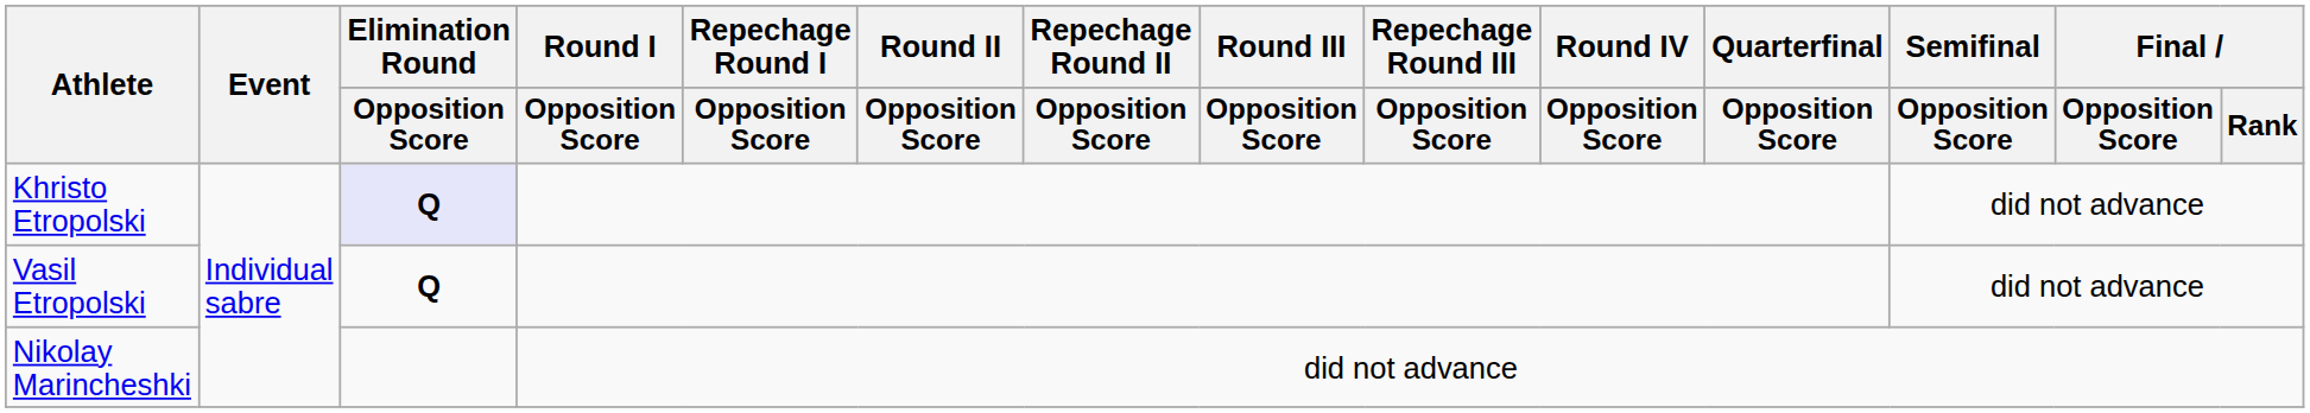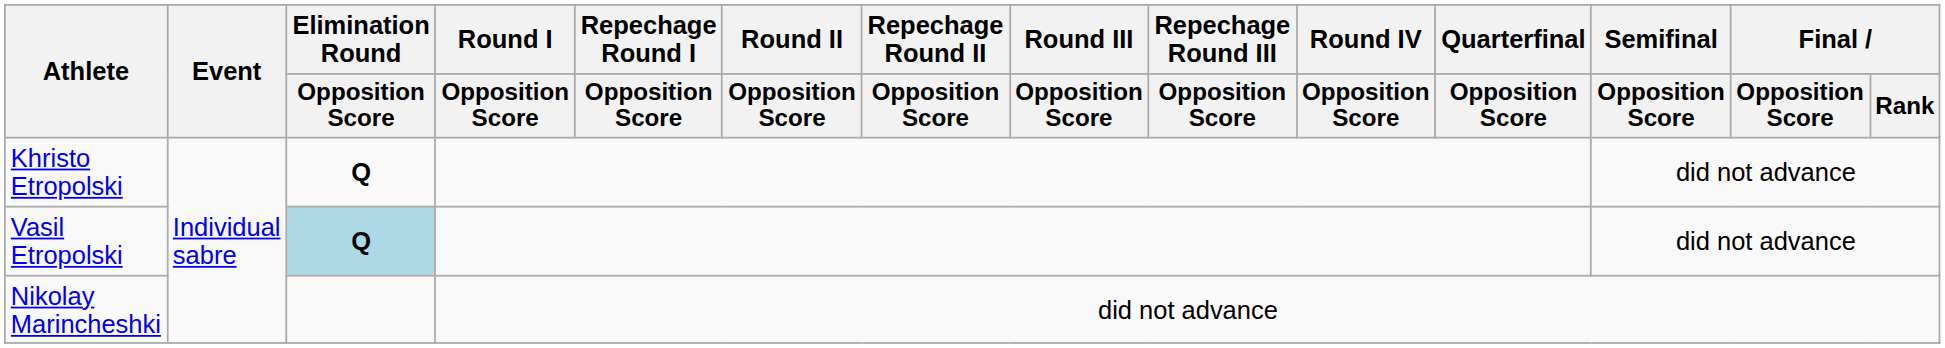Khristo Etropolski | Elimination Round / Opposition Score: lavender background -> no background
Vasil Etropolski | Elimination Round / Opposition Score: no background -> lightblue background
